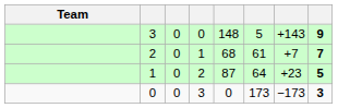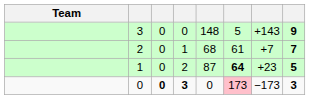row 4 | column 6: normal -> bold
row 5 | column 3: normal -> bold
row 5 | column 4: normal -> bold
row 5 | column 6: no background -> pink background
